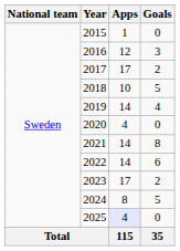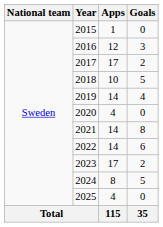2025 | Apps: lavender background -> no background
